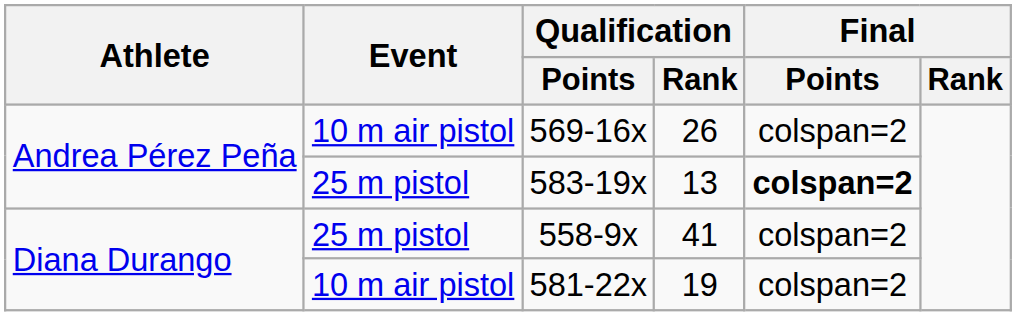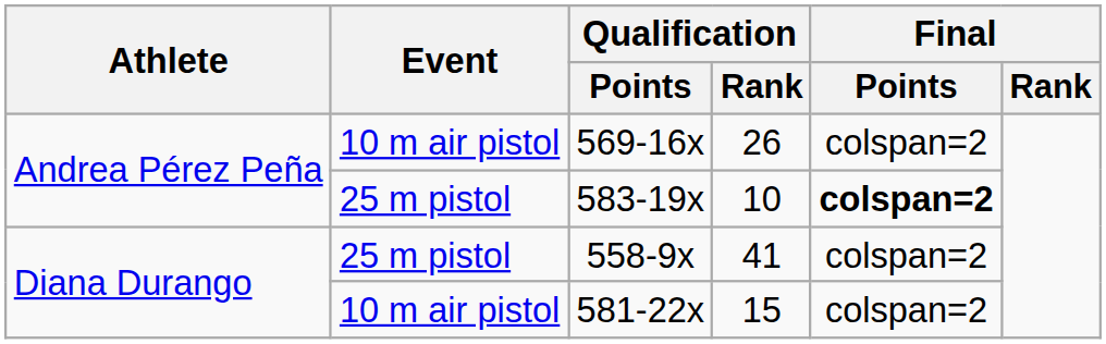583-19x | Qualification / Rank: 13 -> 10
581-22x | Qualification / Rank: 19 -> 15
